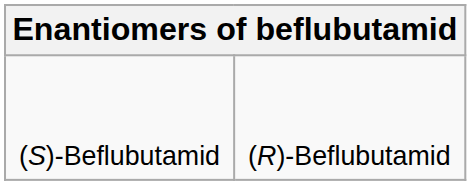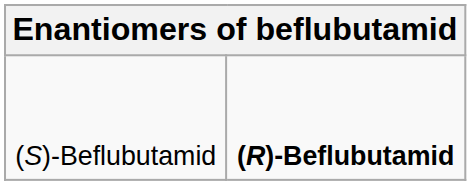(S)-Beflubutamid | column 2: normal -> bold
